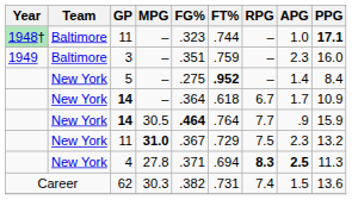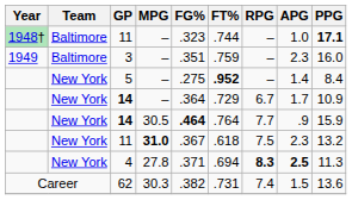14 / – | FT%: .618 -> .729
11 / 31.0 | FT%: .729 -> .618
